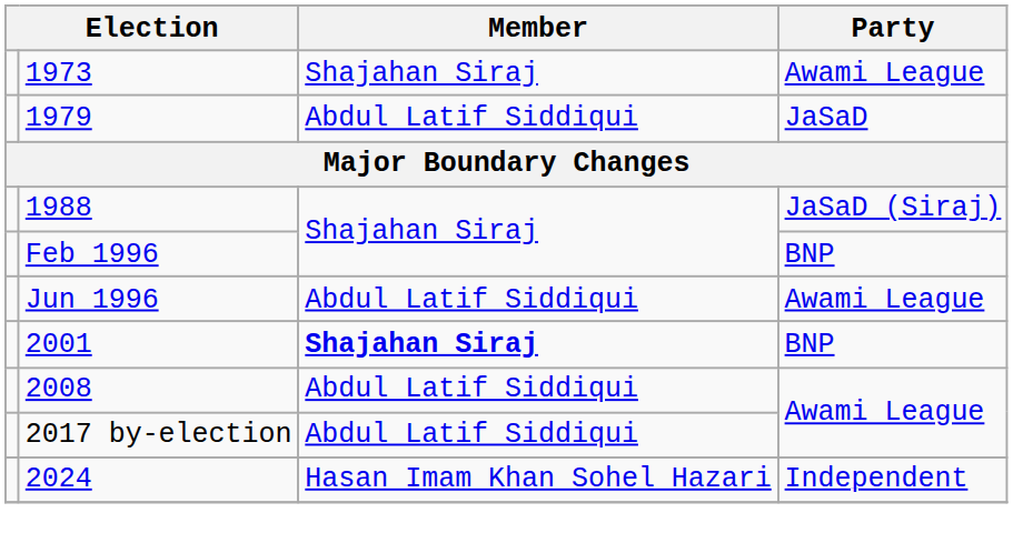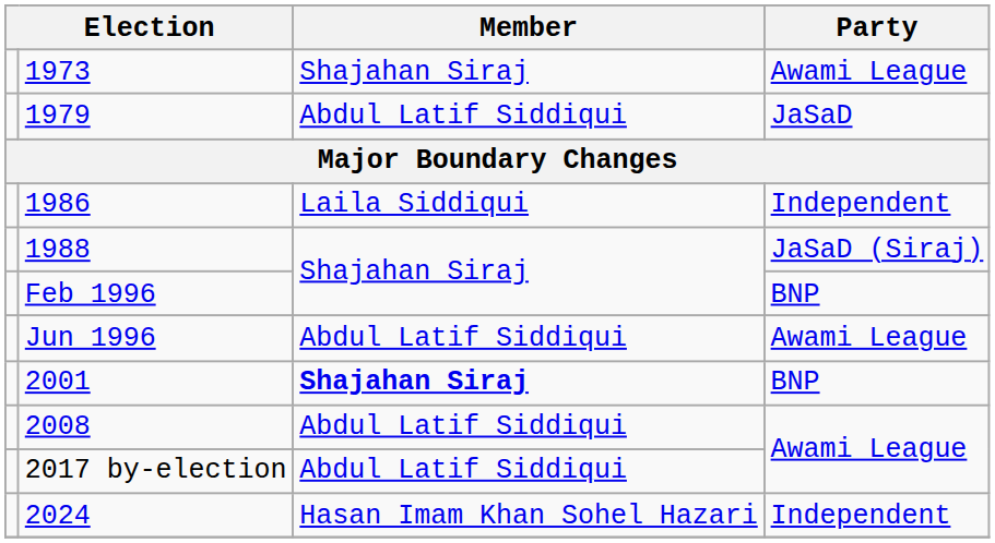+ row: 1986 | Laila Siddiqui | Independent
